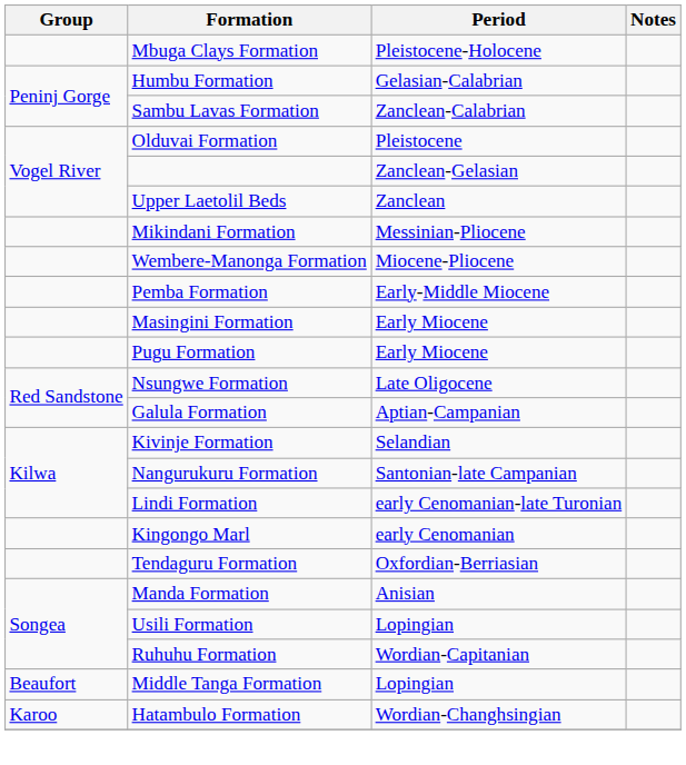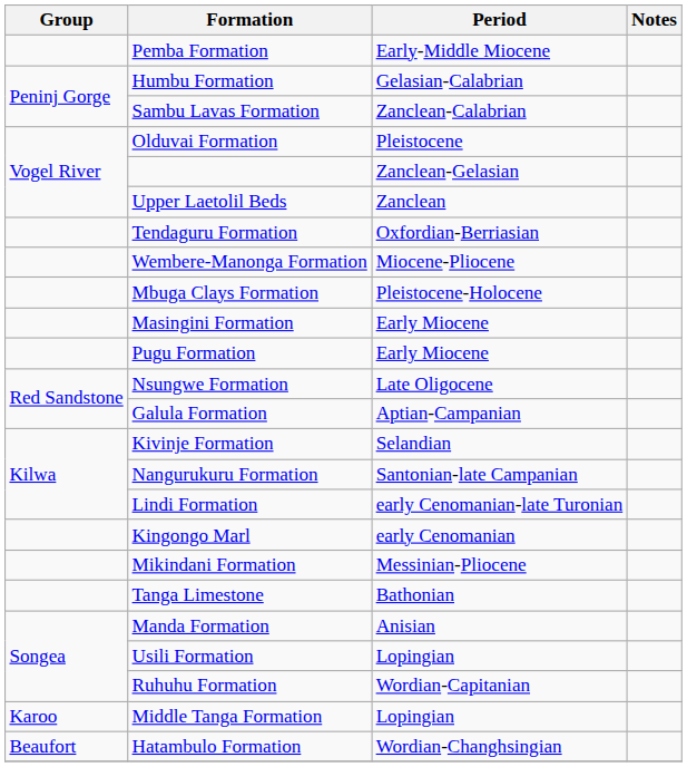rows swapped: Mbuga Clays Formation <-> Pemba Formation
rows swapped: Mikindani Formation <-> Tendaguru Formation
+ row: Tanga Limestone | Bathonian
Middle Tanga Formation | Group: Beaufort -> Karoo
Hatambulo Formation | Group: Karoo -> Beaufort
